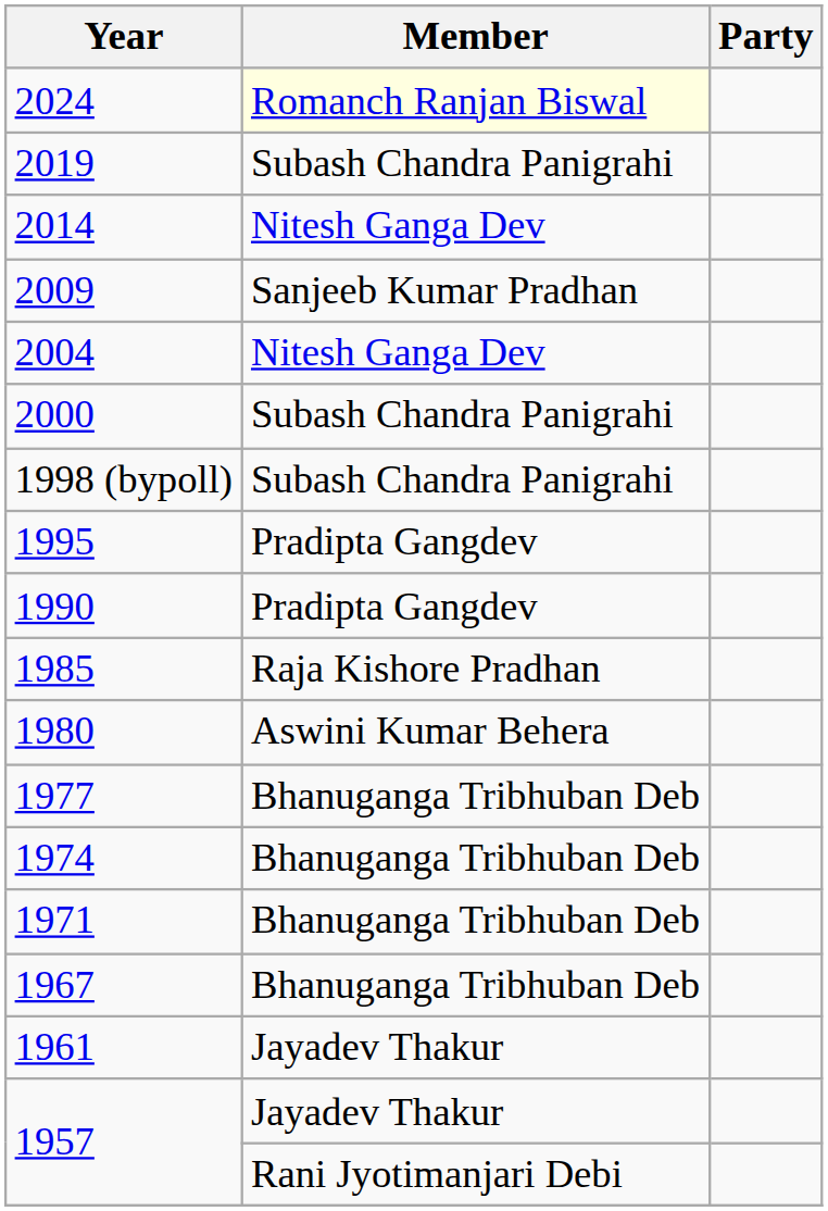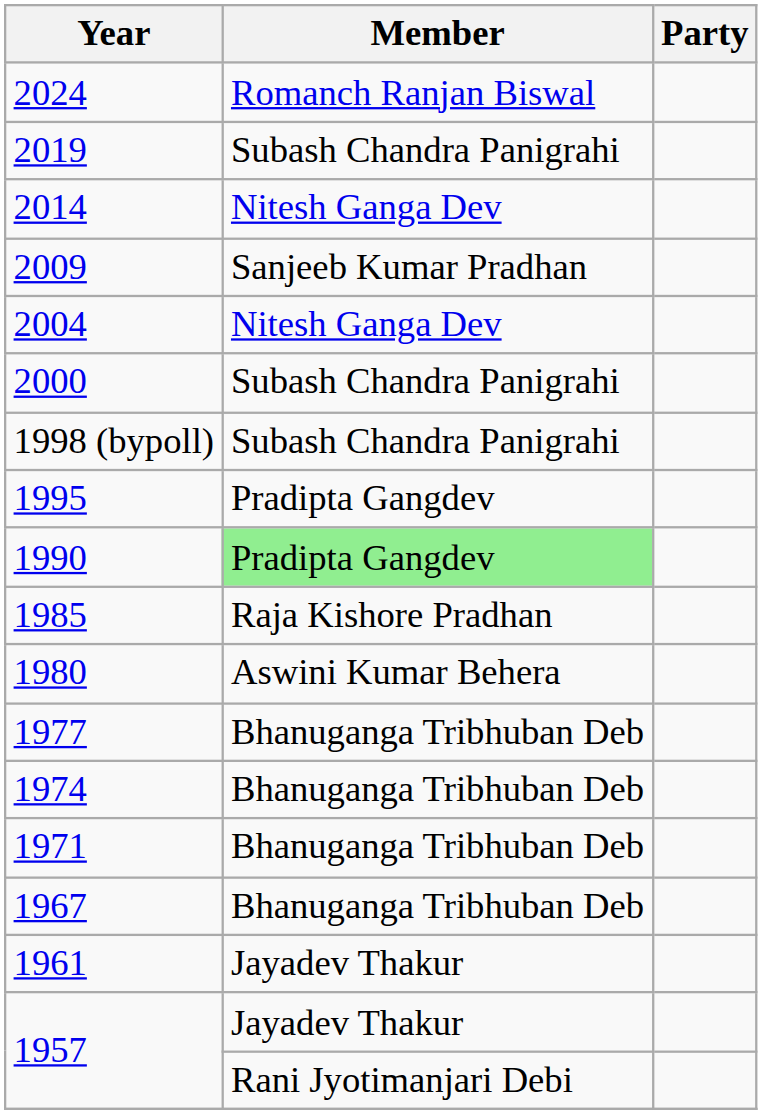2024 | Member: lightyellow background -> no background
1990 | Member: no background -> lightgreen background
